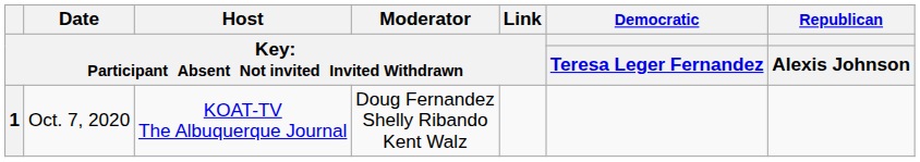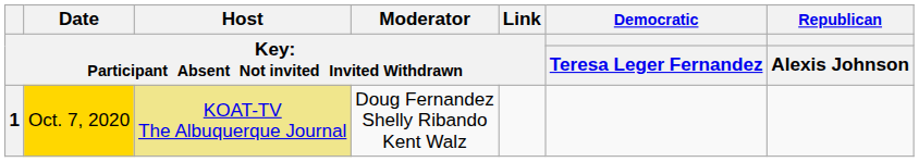1 | column 2: no background -> gold background
1 | column 3: no background -> khaki background
